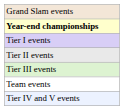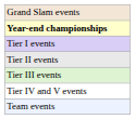row 6 | column 1: Team events -> Tier IV and V events
row 7 | column 1: Tier IV and V events -> Team events
